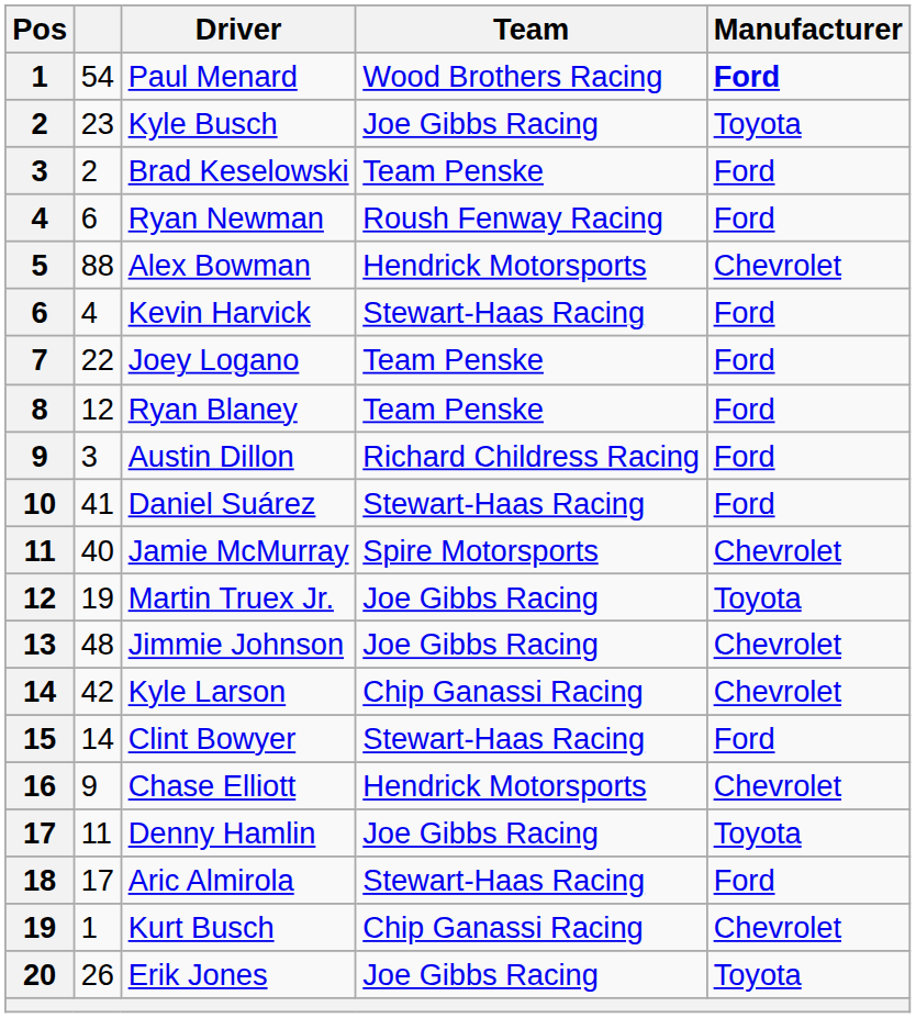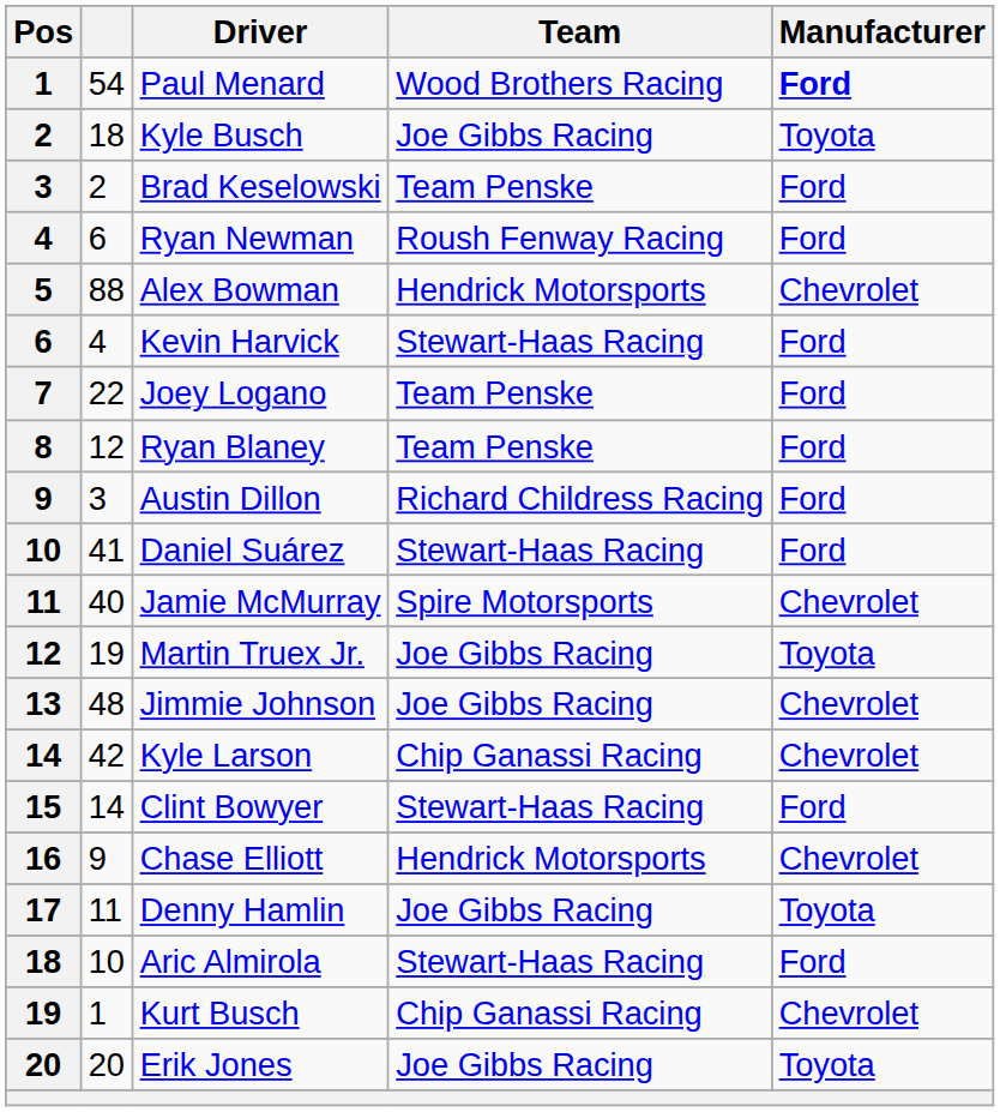Kyle Busch | column 2: 23 -> 18
Aric Almirola | column 2: 17 -> 10
Erik Jones | column 2: 26 -> 20
